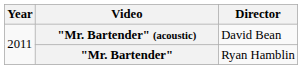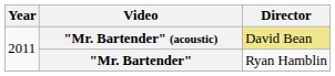"Mr. Bartender" (acoustic) | Director: no background -> khaki background
